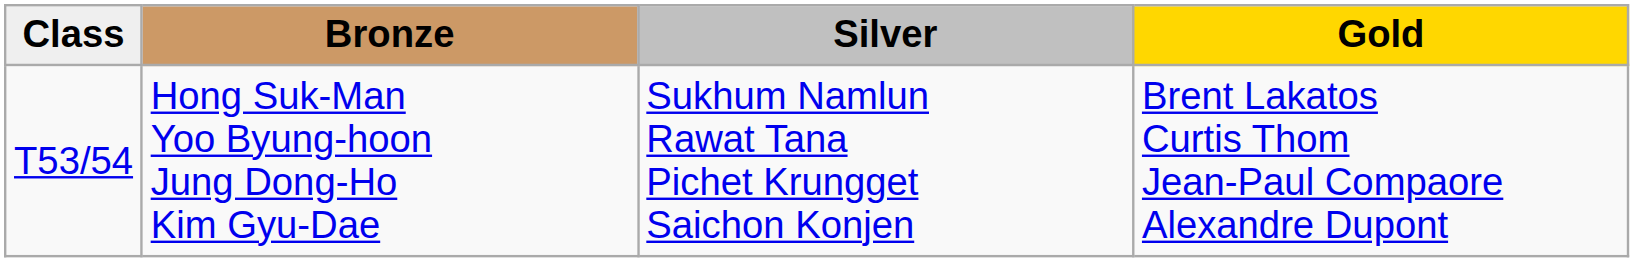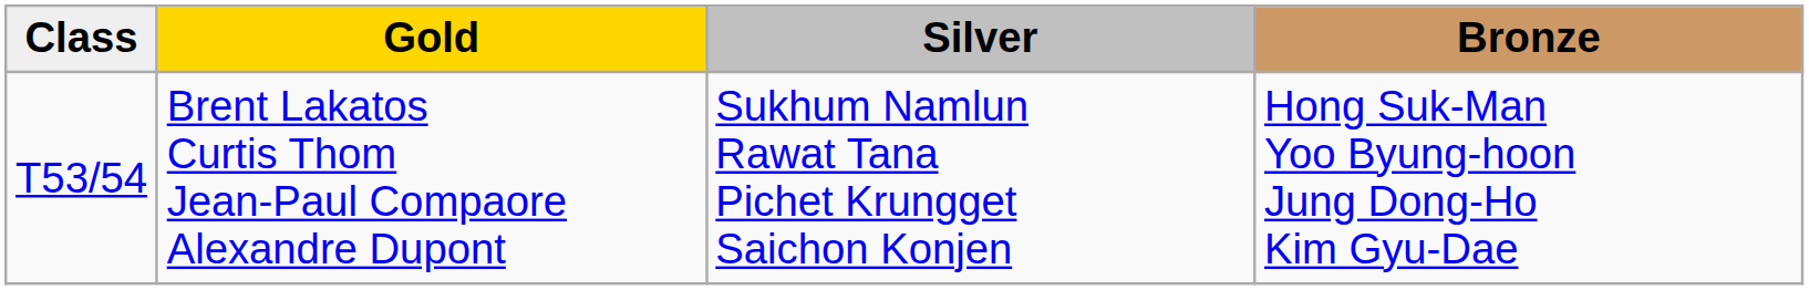columns swapped: Gold <-> Bronze
